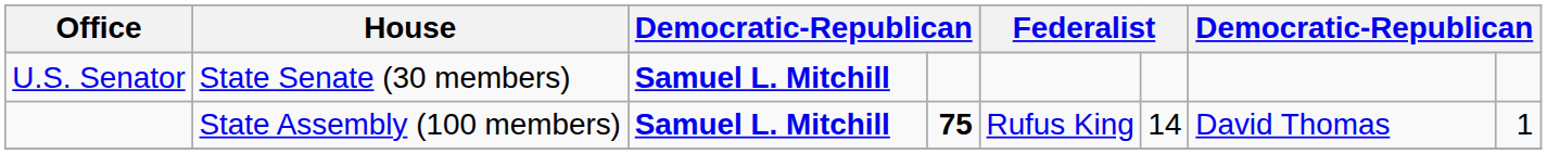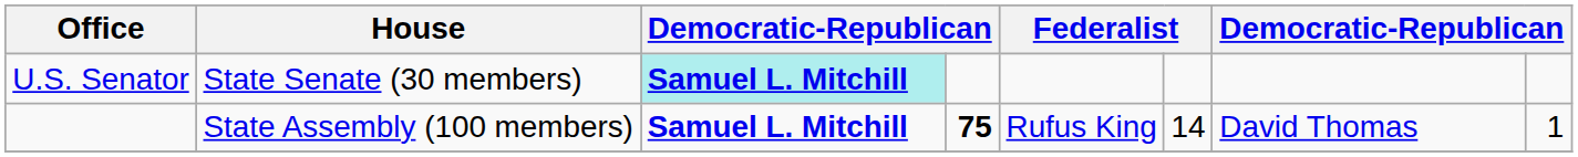U.S. Senator | column 3: no background -> paleturquoise background
